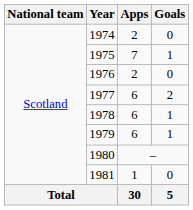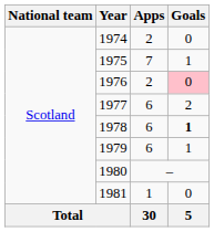1976 | Goals: no background -> pink background
1978 | Goals: normal -> bold
